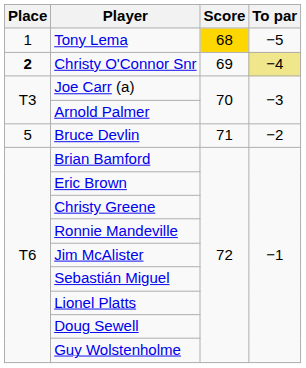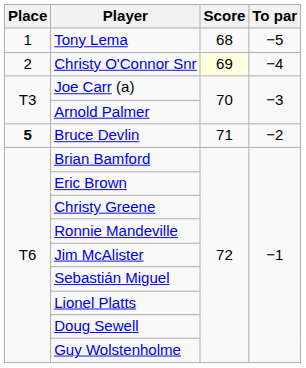Tony Lema | Score: gold background -> no background
Christy O'Connor Snr | Place: bold -> normal
Christy O'Connor Snr | Score: no background -> lightyellow background
Christy O'Connor Snr | To par: khaki background -> no background
Bruce Devlin | Place: normal -> bold
